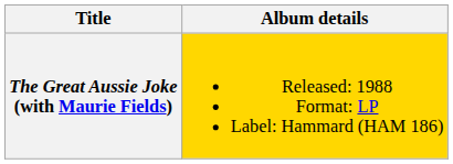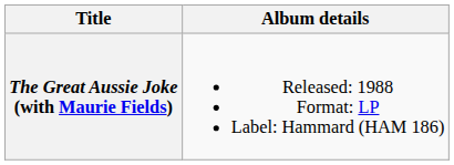The Great Aussie Joke (with Maurie Fields) | Album details: gold background -> no background
